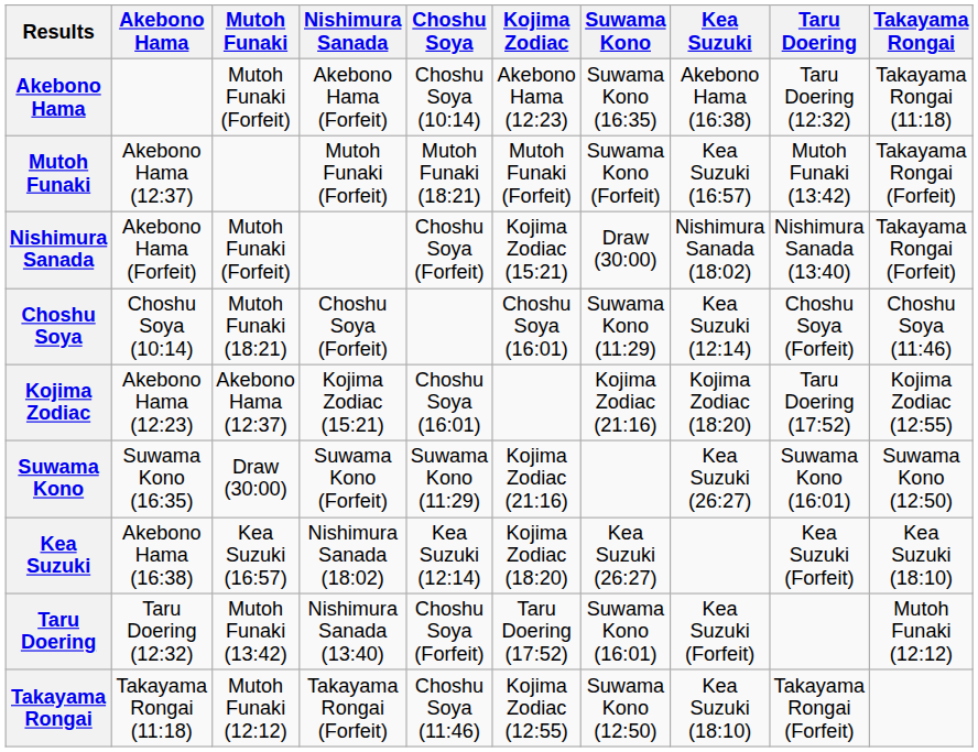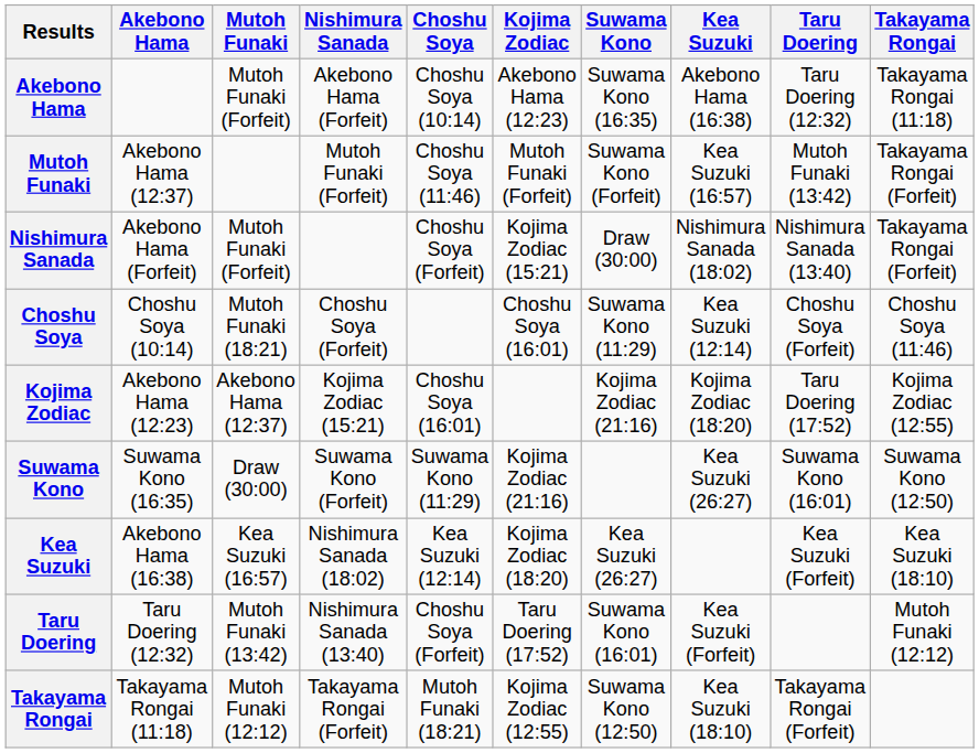row 3 | Choshu Soya: Mutoh Funaki (18:21) -> Choshu Soya (11:46)
row 10 | Choshu Soya: Choshu Soya (11:46) -> Mutoh Funaki (18:21)
